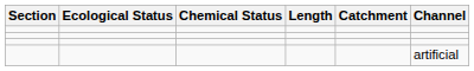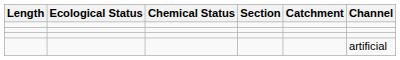columns swapped: Section <-> Length
